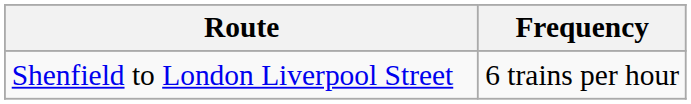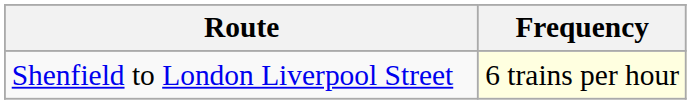Shenfield to London Liverpool Street | Frequency: no background -> lightyellow background
